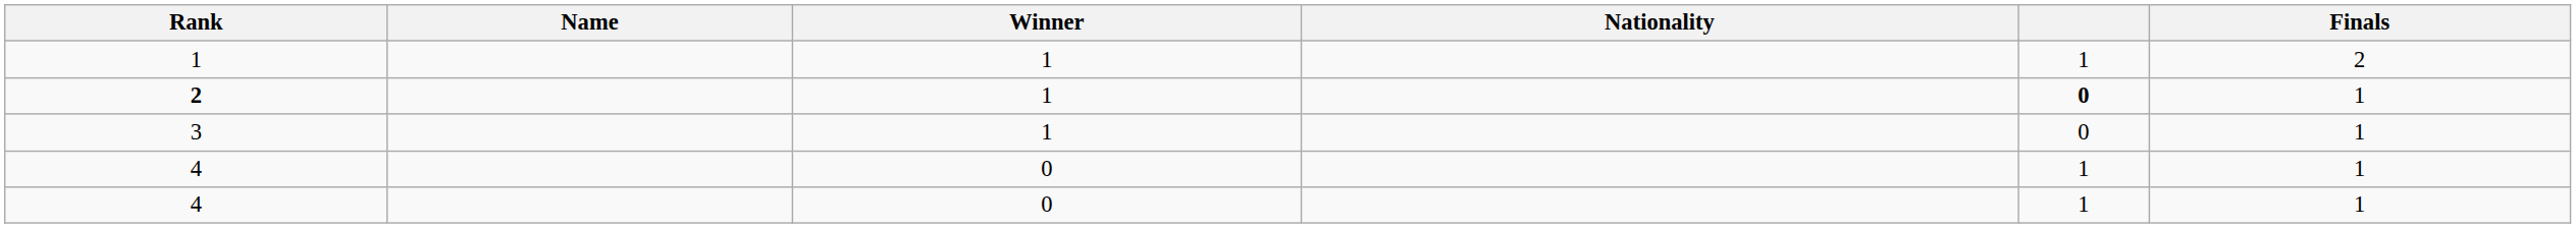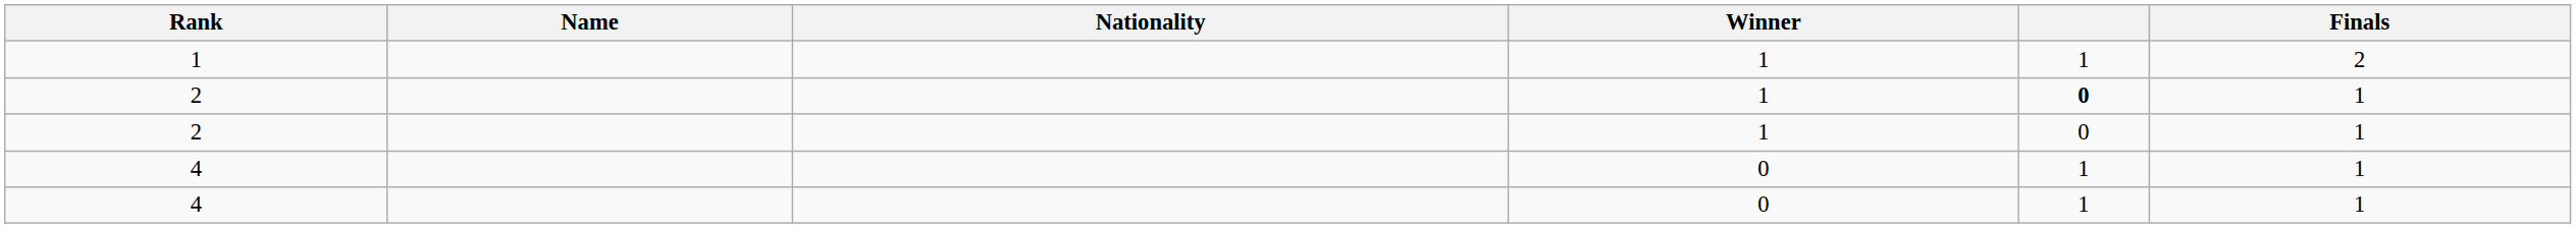columns swapped: Nationality <-> Winner
row 3 | Rank: bold -> normal
row 4 | Rank: 3 -> 2
